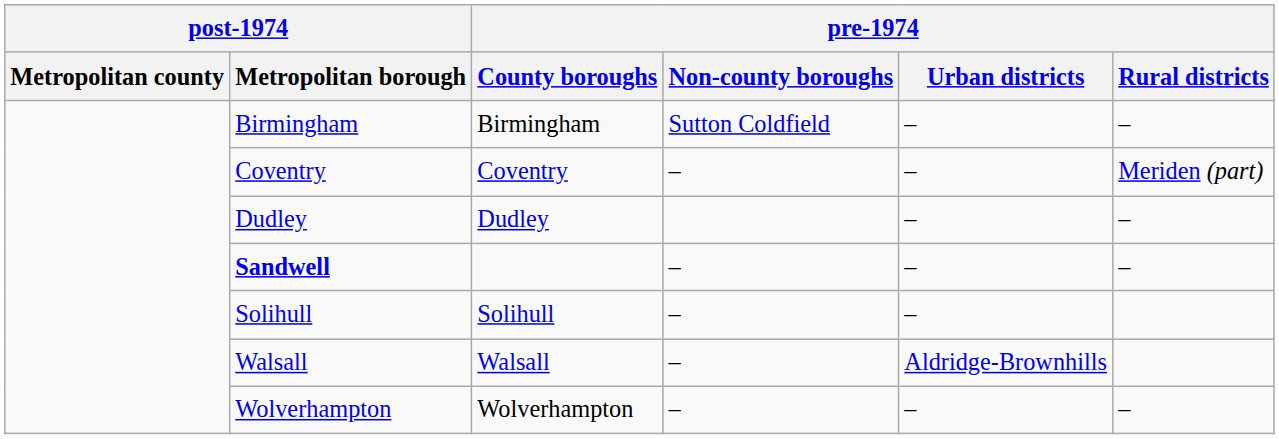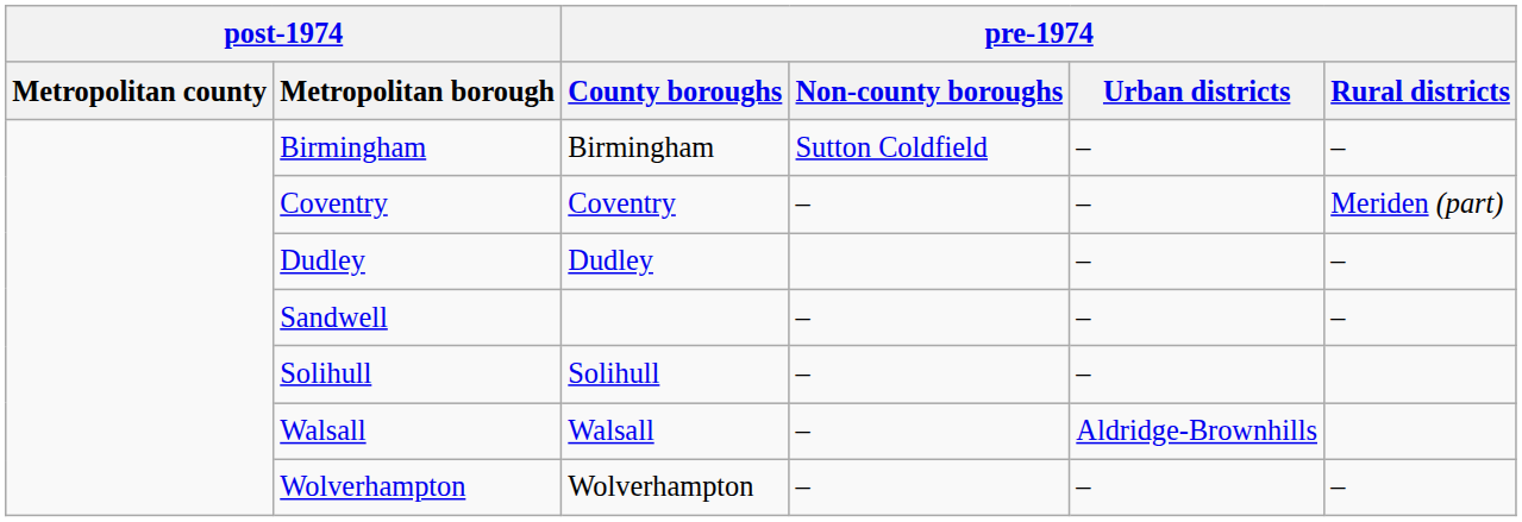Sandwell | post-1974 / Metropolitan borough: bold -> normal
